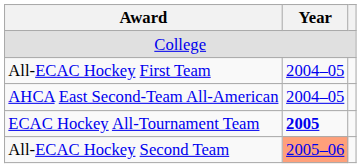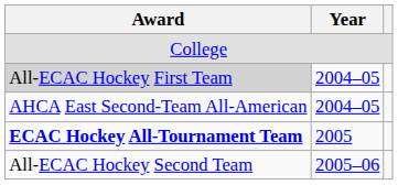All-ECAC Hockey First Team | Award: no background -> lightgrey background
ECAC Hockey All-Tournament Team | Award: normal -> bold
ECAC Hockey All-Tournament Team | Year: bold -> normal
All-ECAC Hockey Second Team | Year: lightsalmon background -> no background
